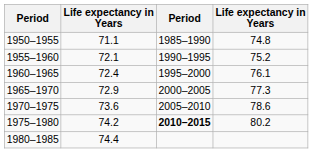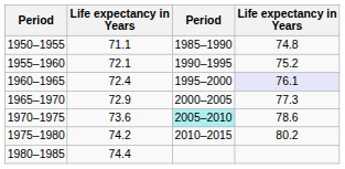1960–1965 | column 4: no background -> lavender background
1970–1975 | column 3: no background -> paleturquoise background
1975–1980 | column 3: bold -> normal
